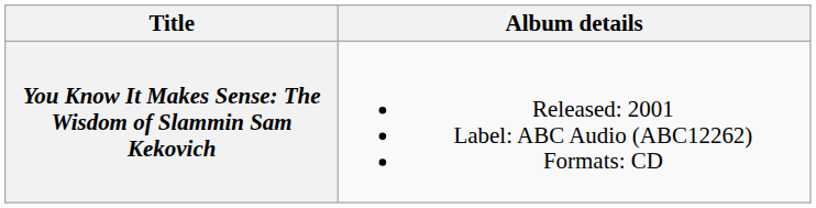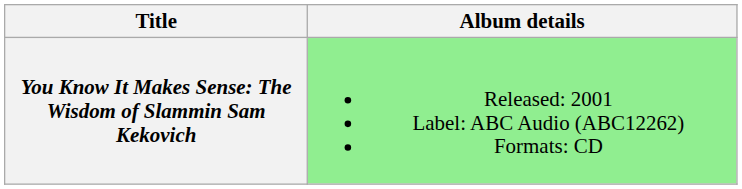You Know It Makes Sense: The Wisdom of Slammin Sam Kekovich | Album details: no background -> lightgreen background
